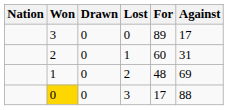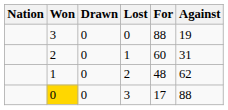row 2 | For: 89 -> 88
row 2 | Against: 17 -> 19
row 4 | Against: 69 -> 62
